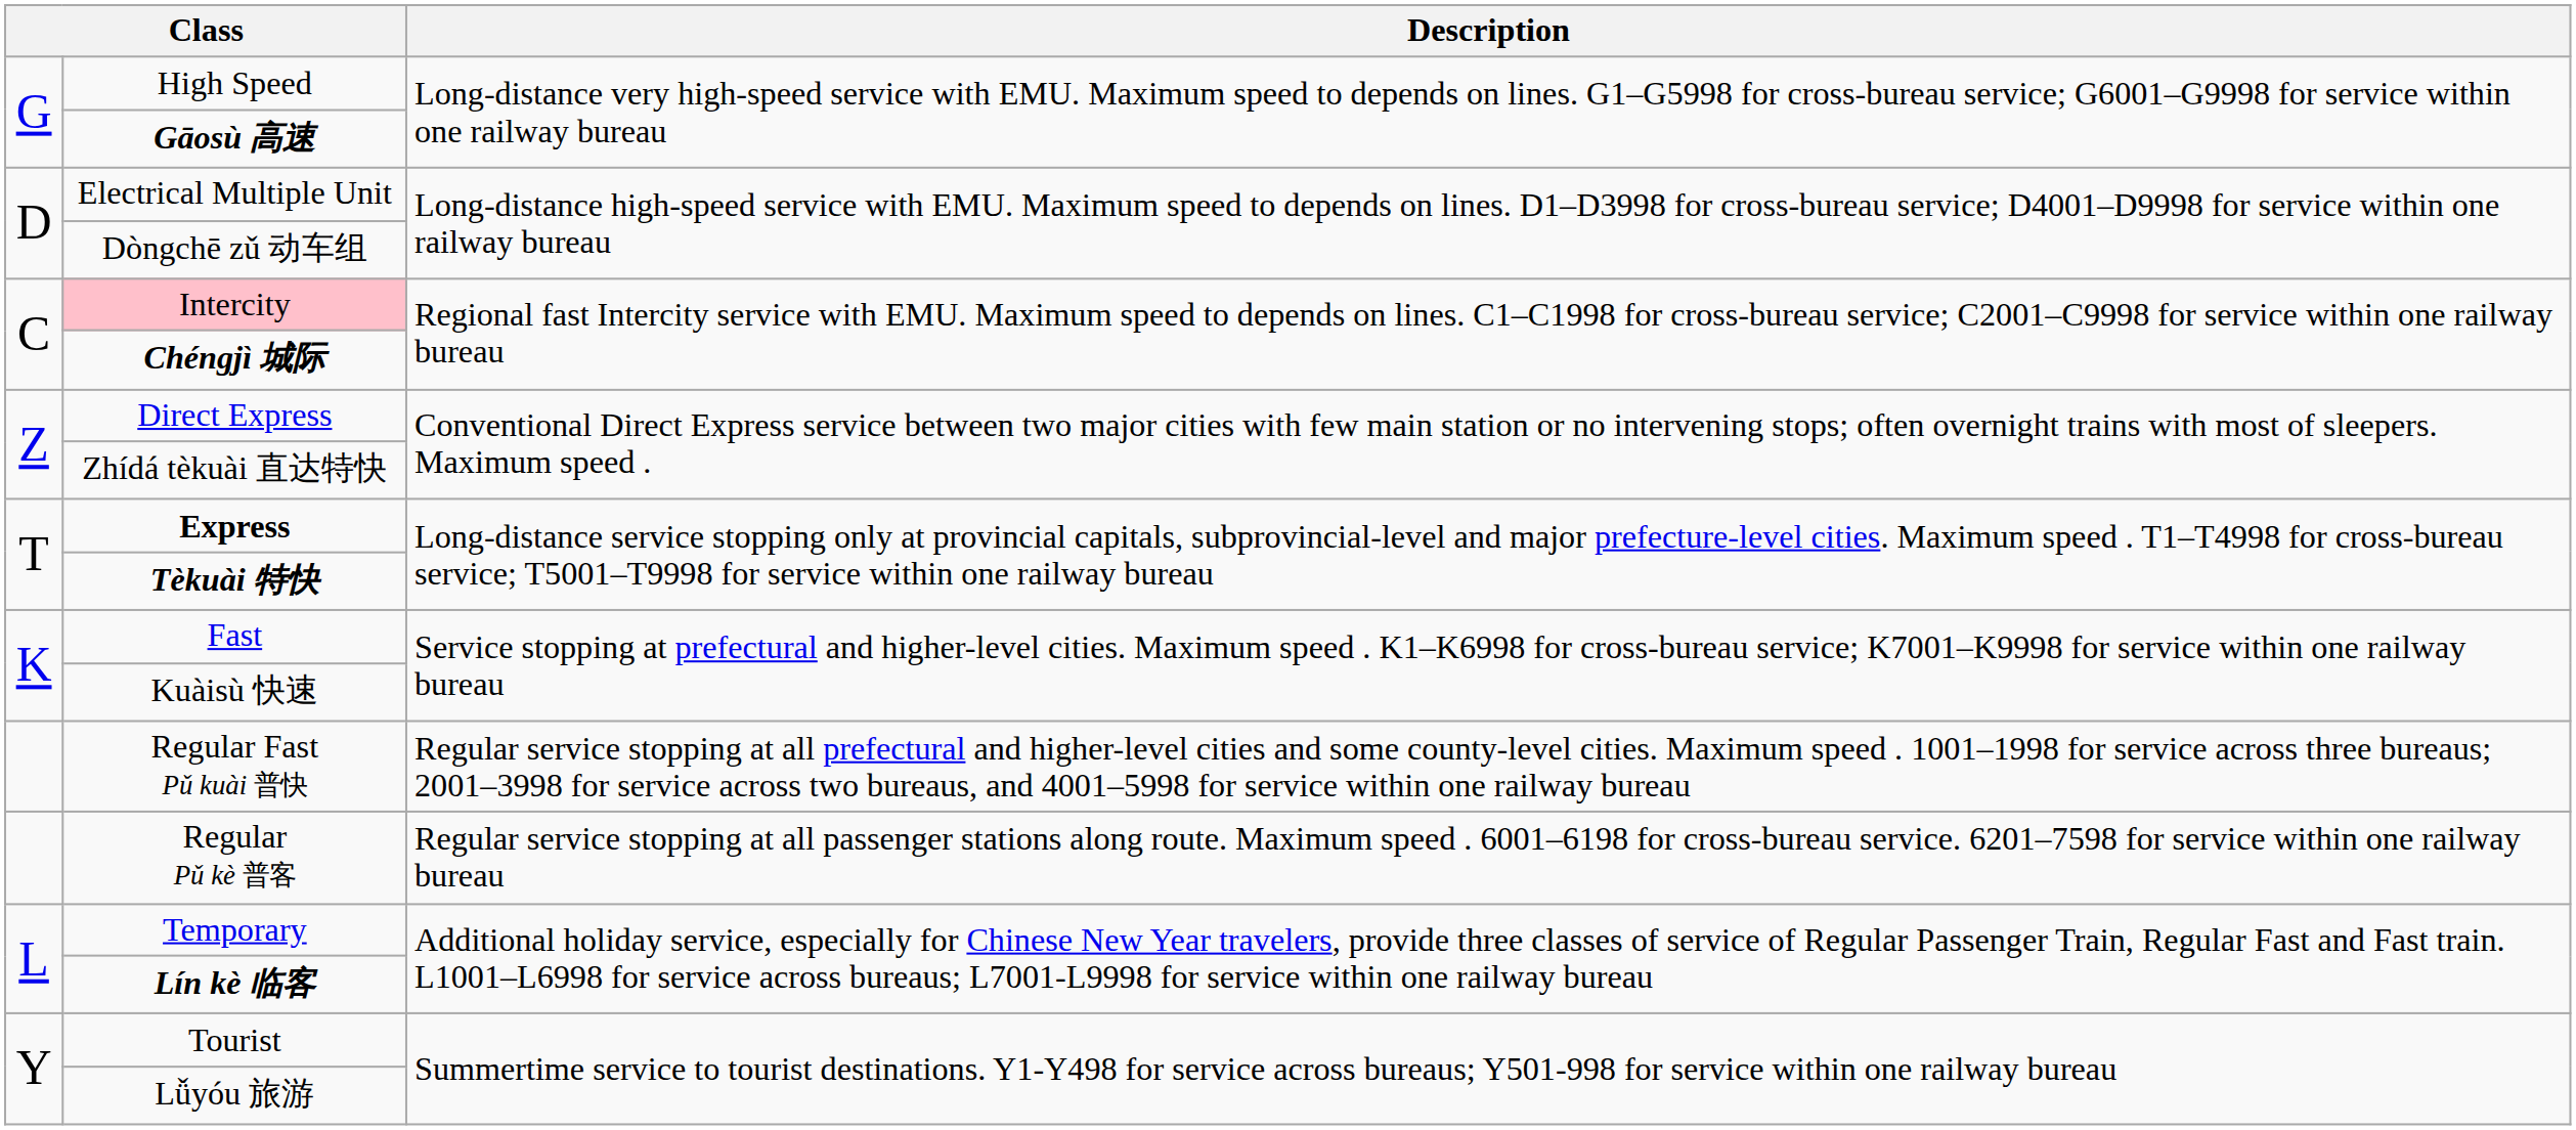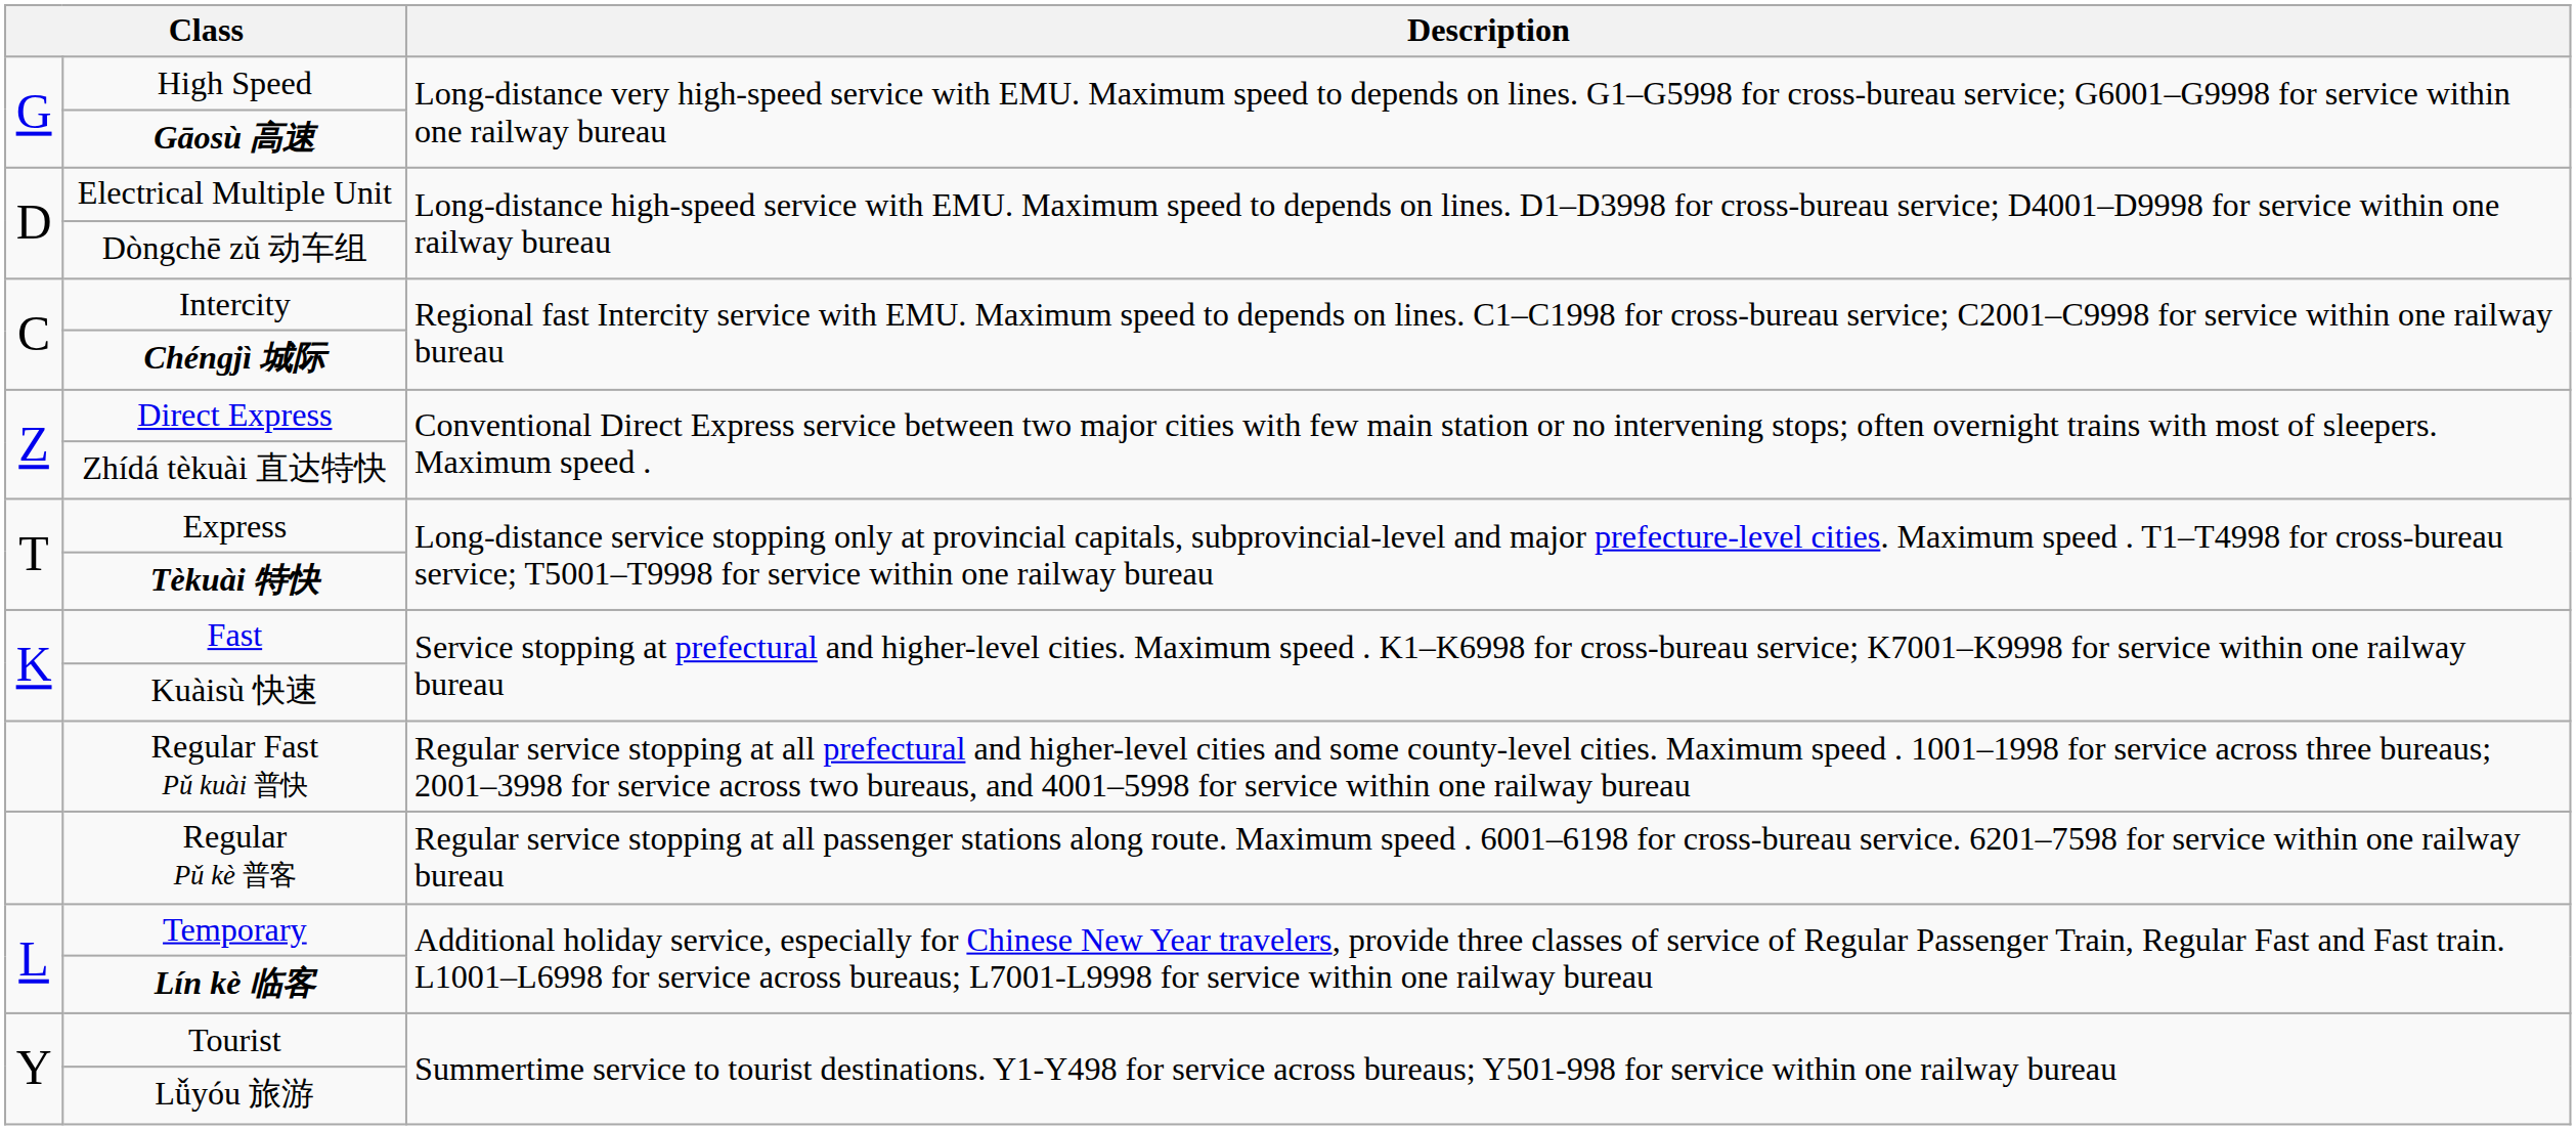Intercity | column 2: pink background -> no background
Express | column 2: bold -> normal
